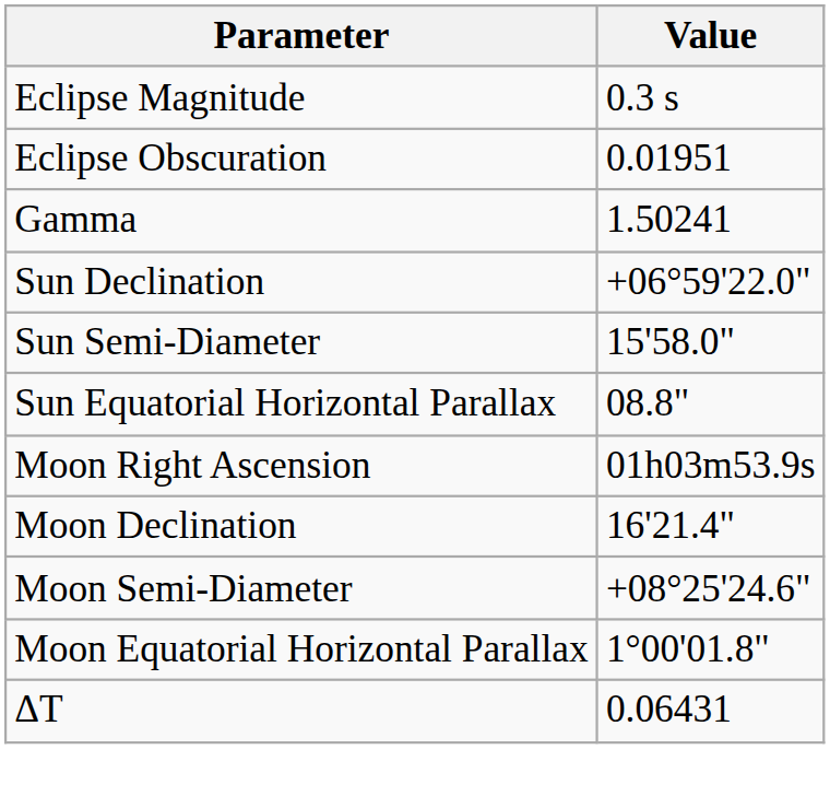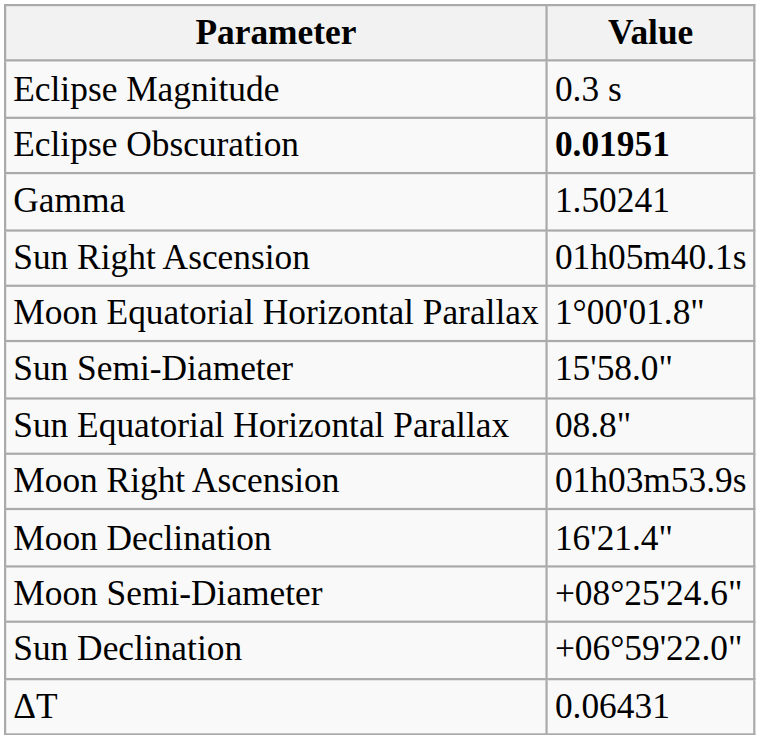Eclipse Obscuration | Value: normal -> bold
+ row: Sun Right Ascension | 01h05m40.1s
rows swapped: Sun Declination <-> Moon Equatorial Horizontal Parallax
